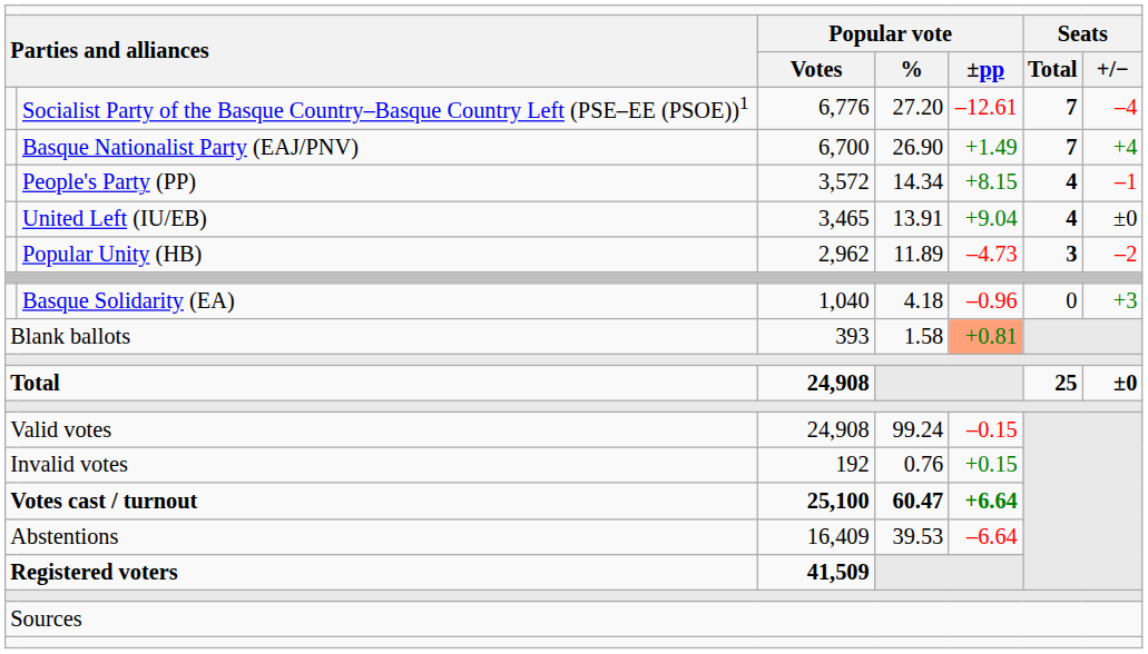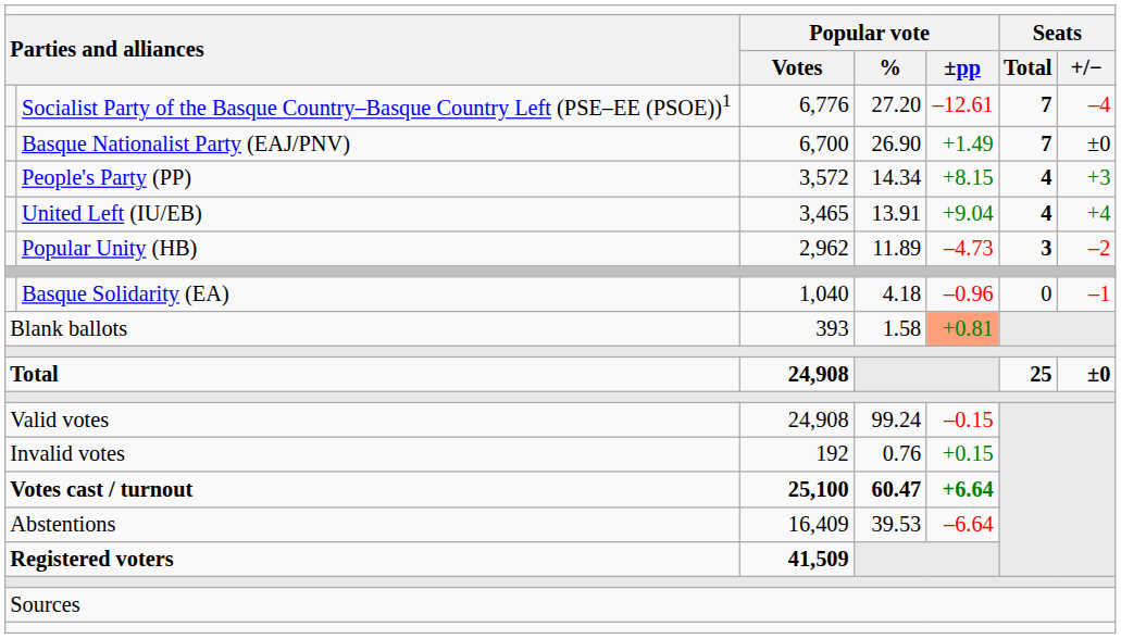Basque Nationalist Party (EAJ/PNV) | column 7: +4 -> ±0
People's Party (PP) | column 7: –1 -> +3
United Left (IU/EB) | column 7: ±0 -> +4
Basque Solidarity (EA) | column 7: +3 -> –1
